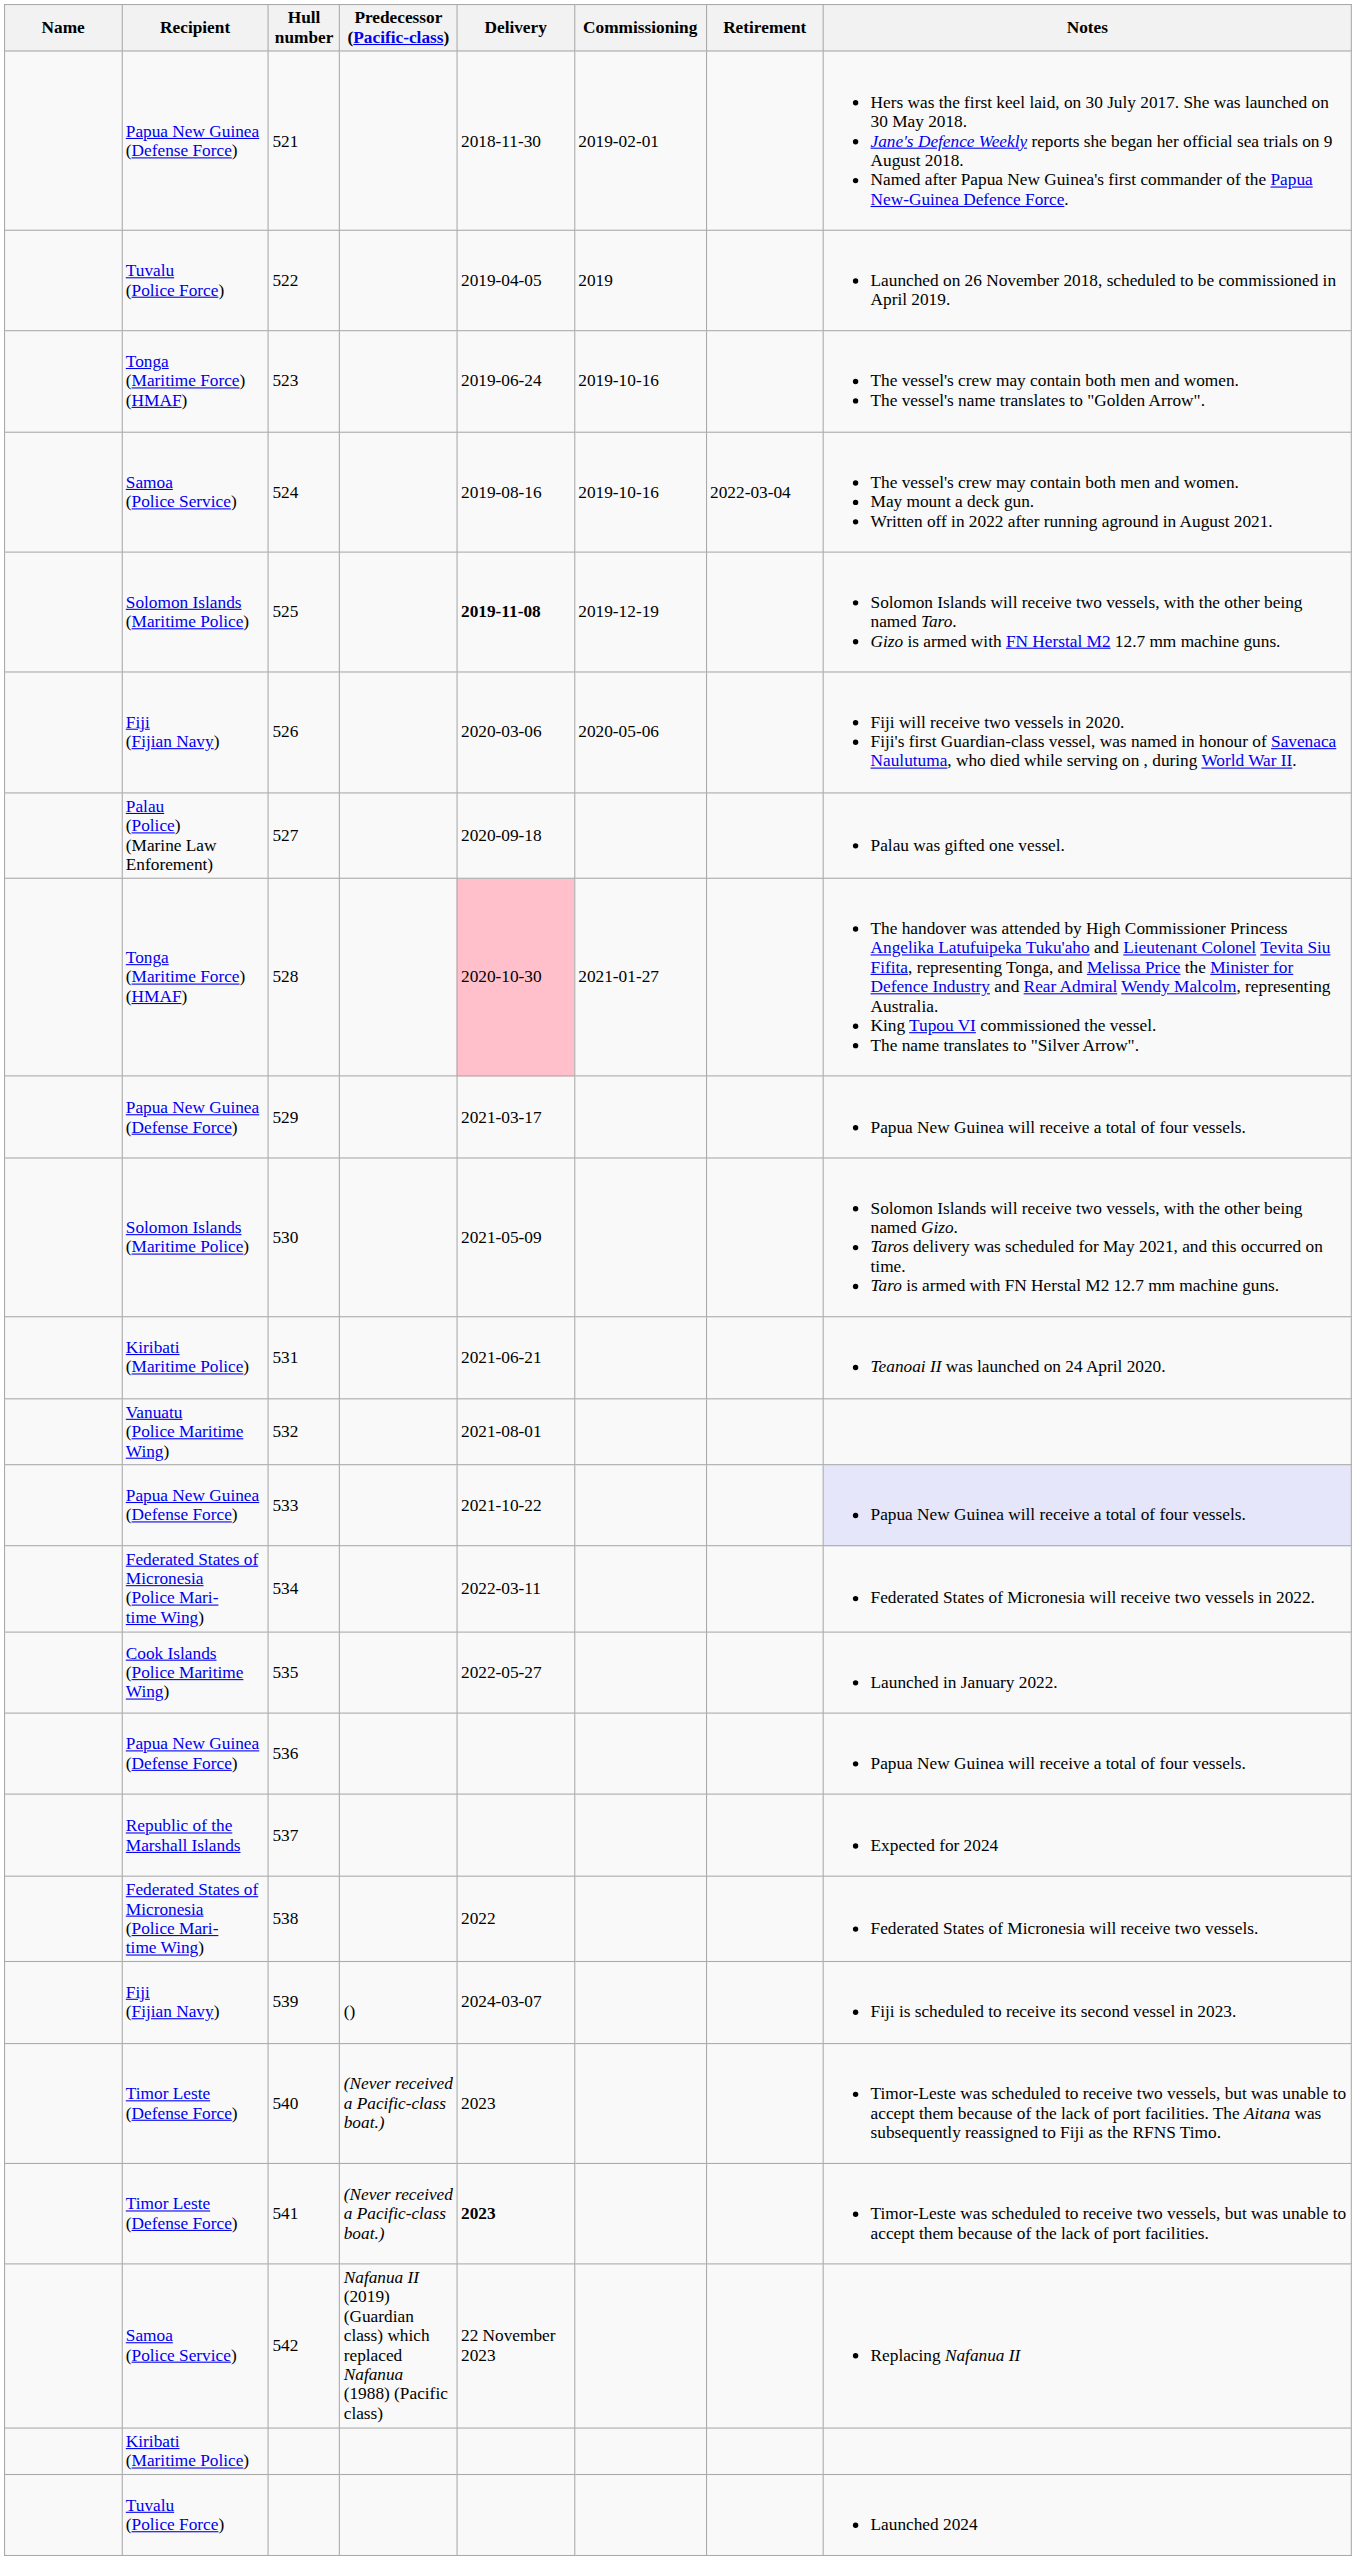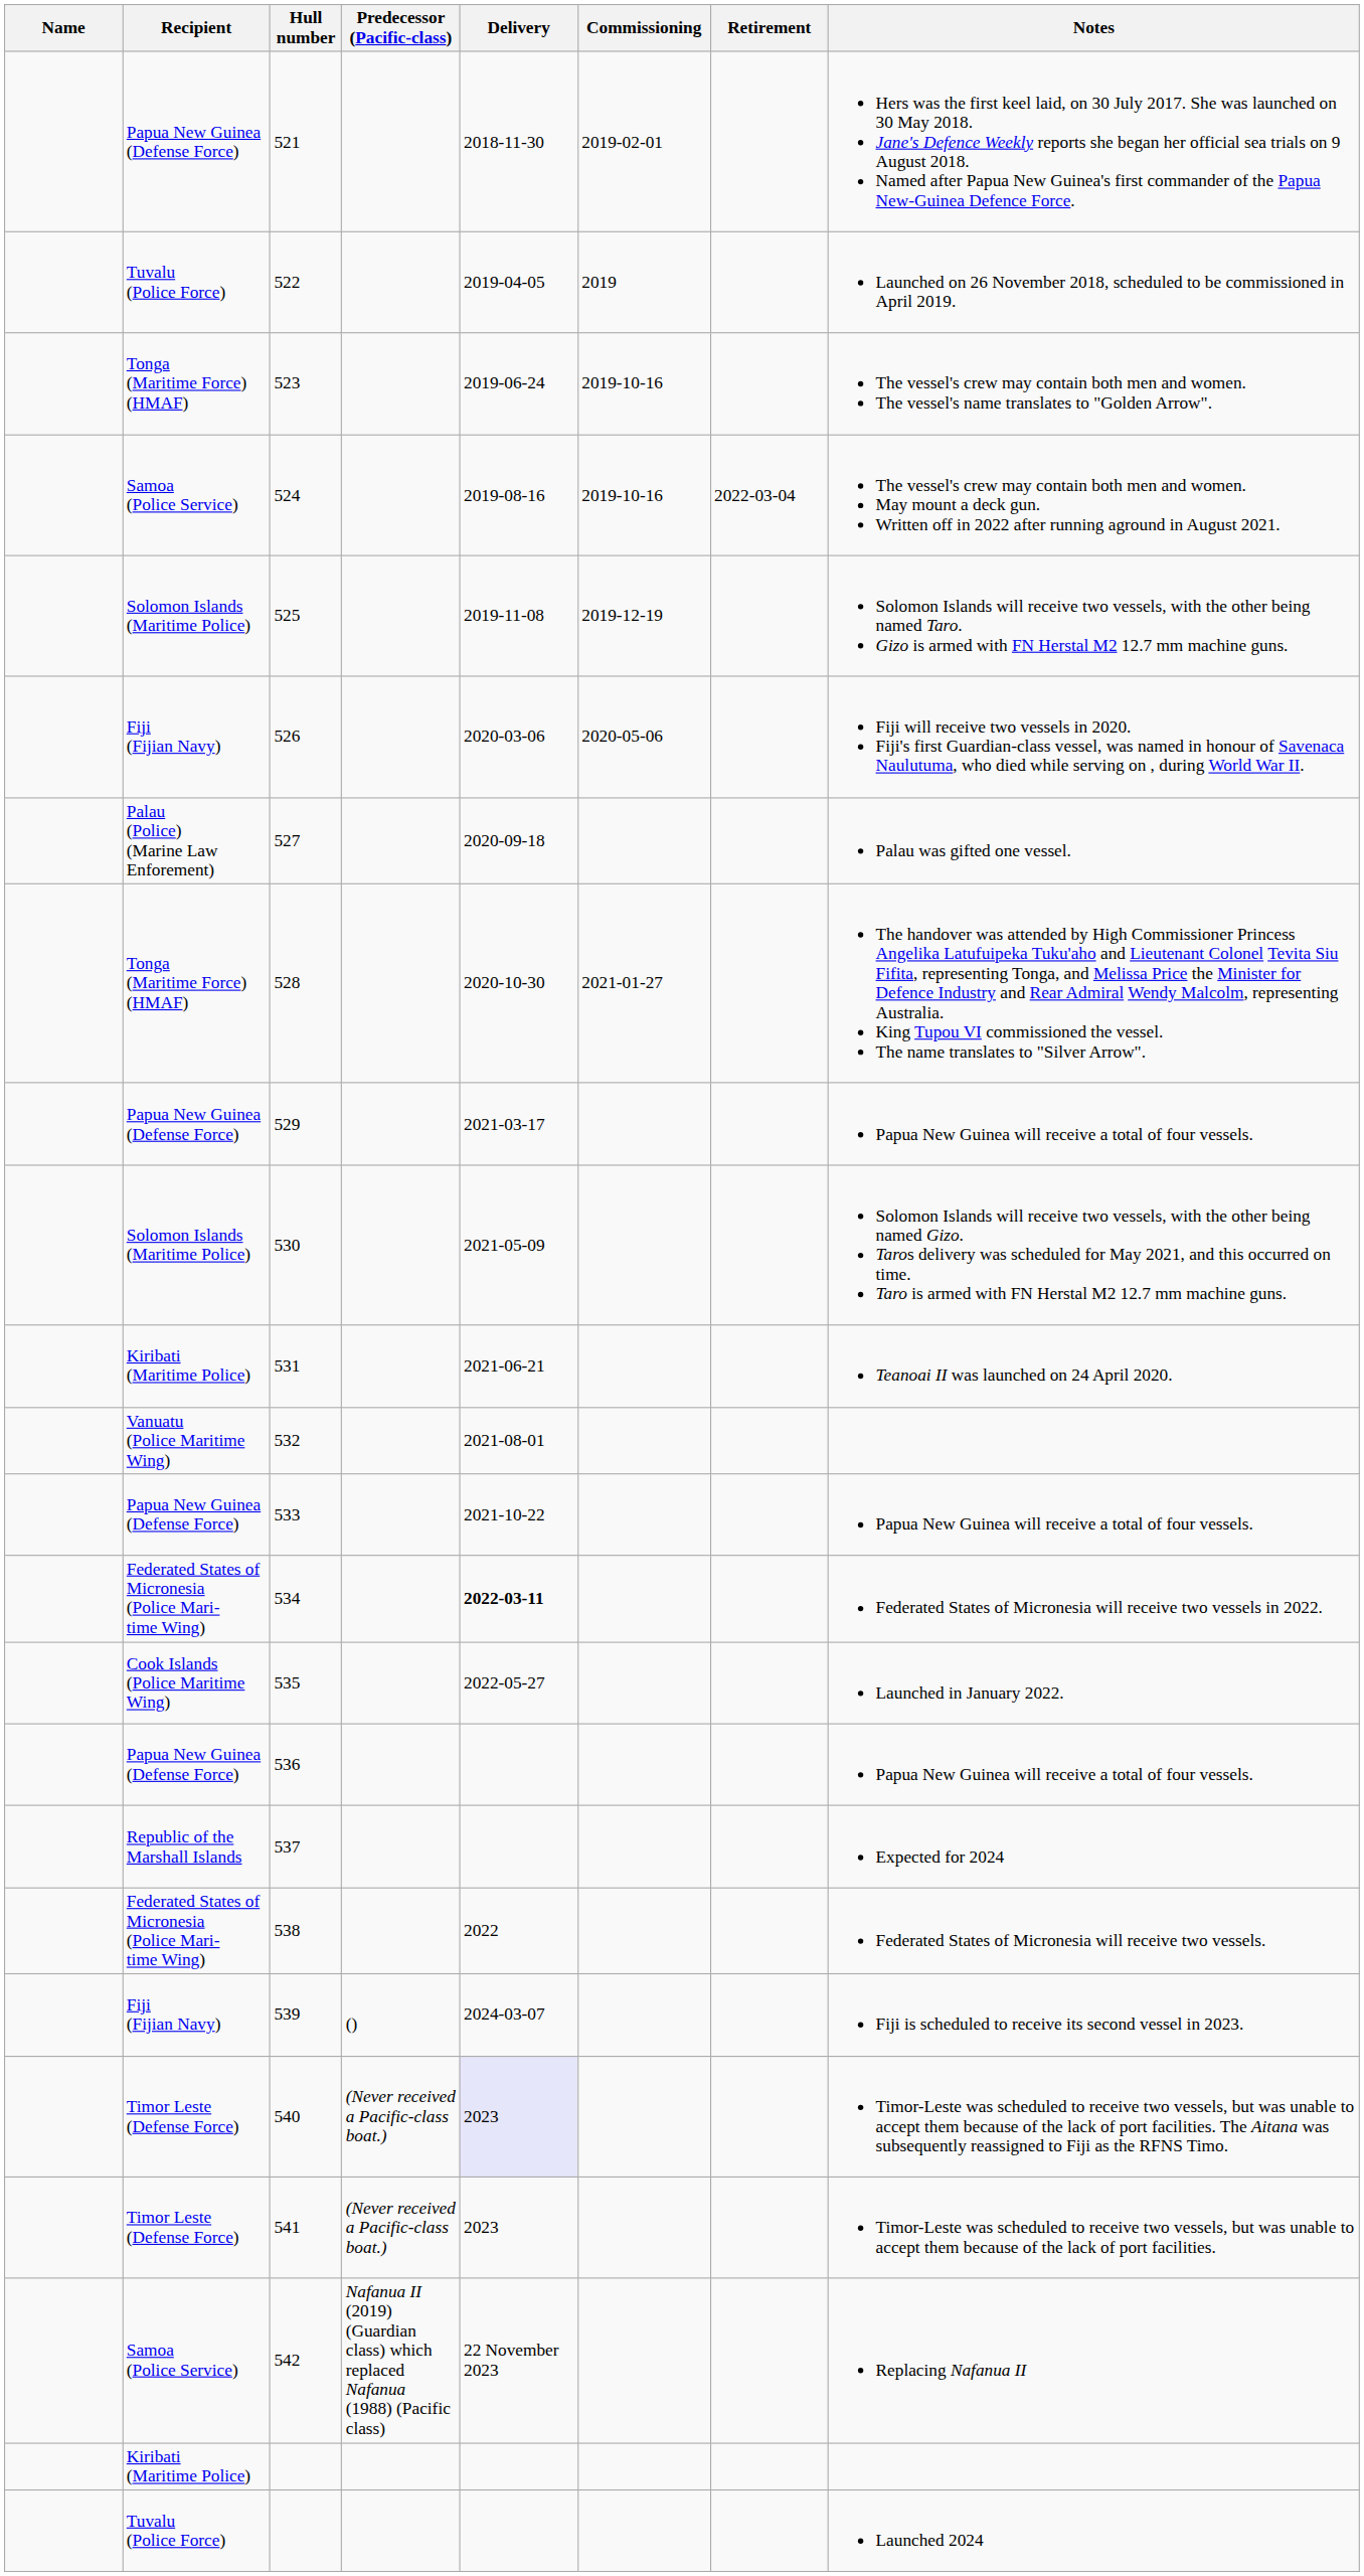525 | Delivery: bold -> normal
528 | Delivery: pink background -> no background
533 | column 8: lavender background -> no background
534 | Delivery: normal -> bold
540 | Delivery: no background -> lavender background
541 | Delivery: bold -> normal
